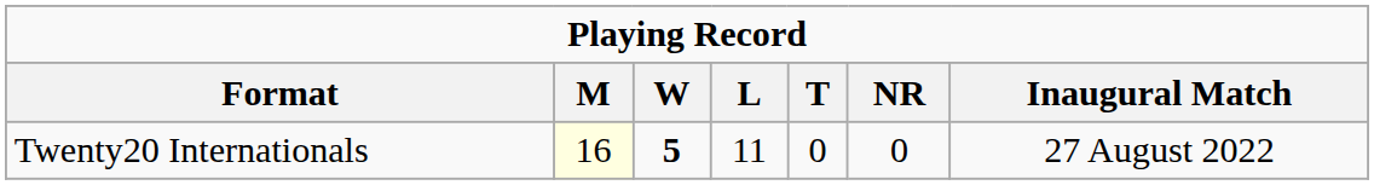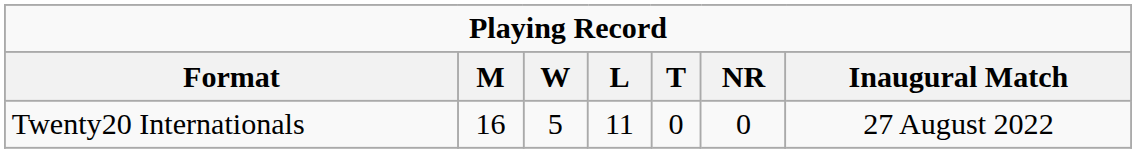Twenty20 Internationals | M: lightyellow background -> no background
Twenty20 Internationals | W: bold -> normal
